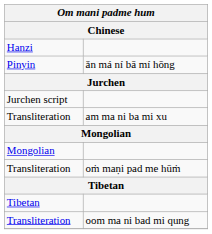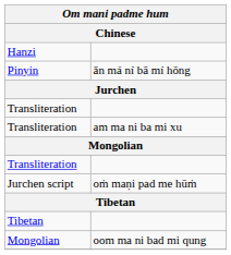row 6 | column 1: Jurchen script -> Transliteration
row 9 | column 1: Mongolian -> Transliteration
row 10 | column 1: Transliteration -> Jurchen script
row 13 | column 1: Transliteration -> Mongolian
